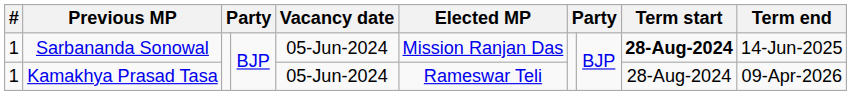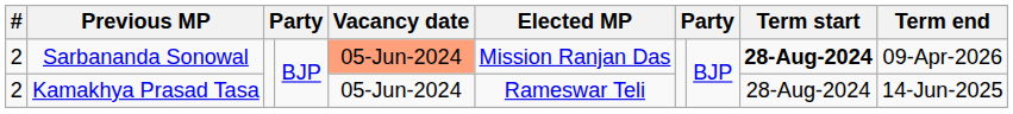Sarbananda Sonowal | #: 1 -> 2
Sarbananda Sonowal | Vacancy date: no background -> lightsalmon background
Sarbananda Sonowal | Term end: 14-Jun-2025 -> 09-Apr-2026
Kamakhya Prasad Tasa | #: 1 -> 2
Kamakhya Prasad Tasa | Term end: 09-Apr-2026 -> 14-Jun-2025
